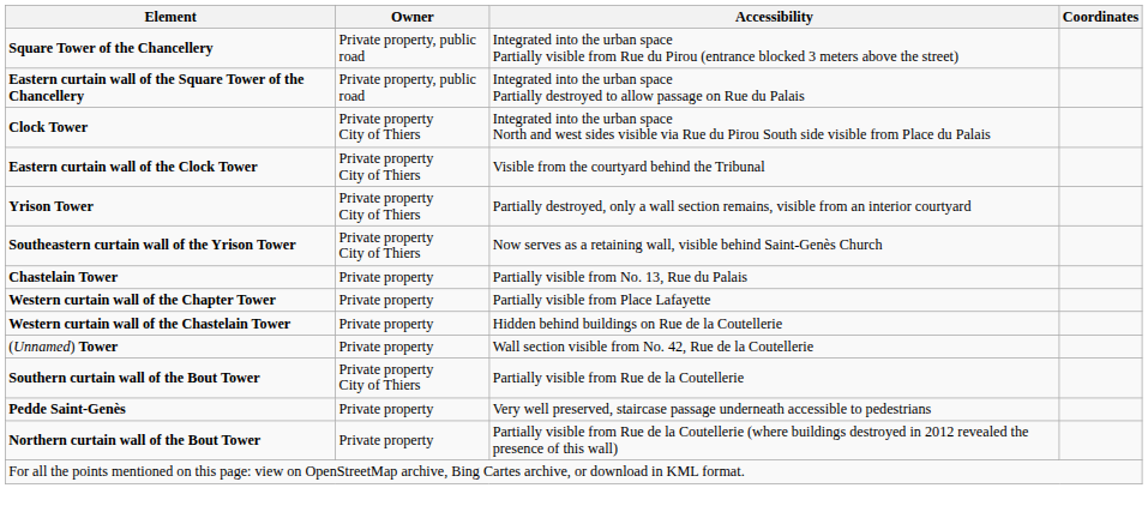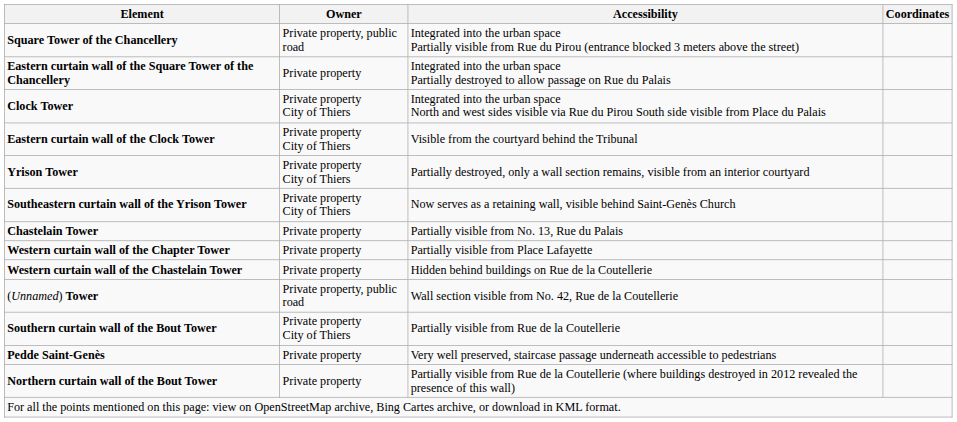Eastern curtain wall of the Square Tower of the Chancellery | Owner: Private property, public road -> Private property
(Unnamed) Tower | Owner: Private property -> Private property, public road
